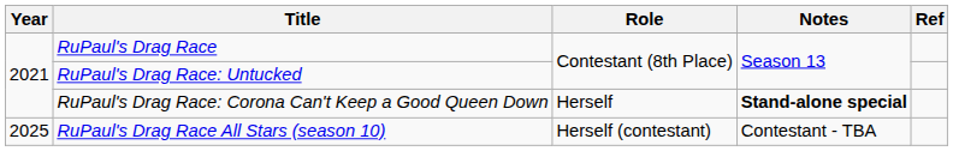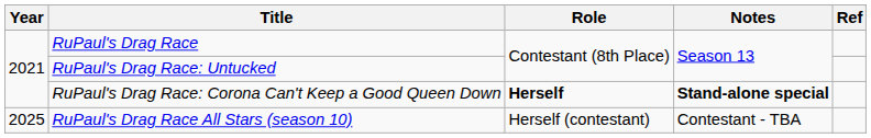RuPaul's Drag Race: Corona Can't Keep a Good Queen Down | Role: normal -> bold
